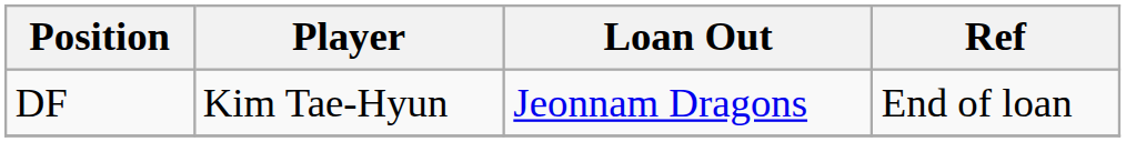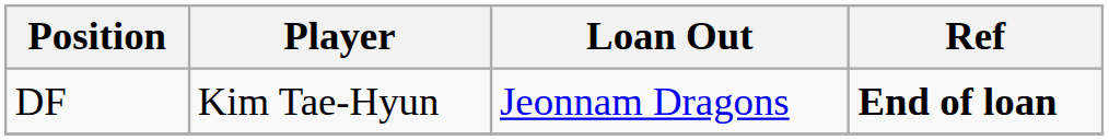DF | Ref: normal -> bold
